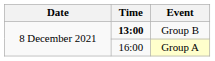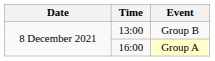Group B | Time: bold -> normal
